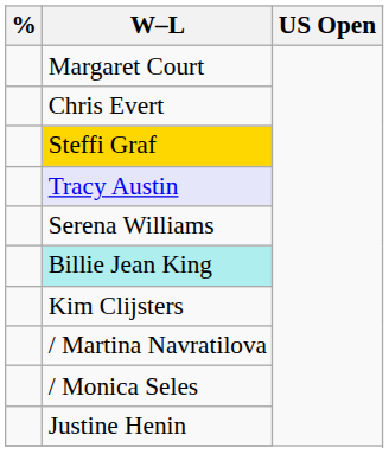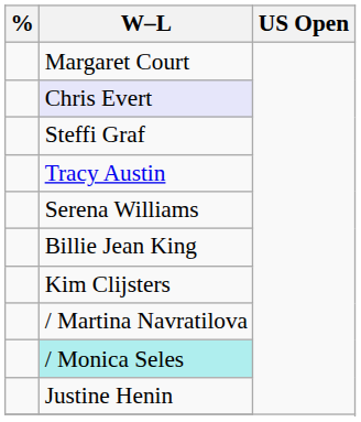Chris Evert | W–L: no background -> lavender background
Steffi Graf | W–L: gold background -> no background
Tracy Austin | W–L: lavender background -> no background
Billie Jean King | W–L: paleturquoise background -> no background
/ Monica Seles | W–L: no background -> paleturquoise background
